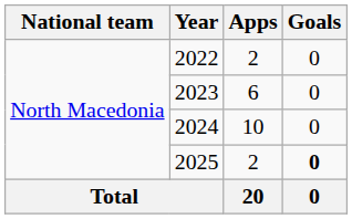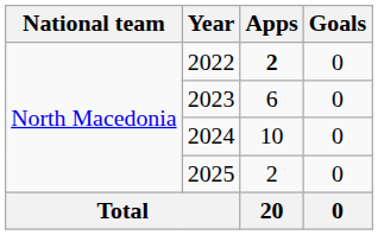2022 | Apps: normal -> bold
2025 | Goals: bold -> normal
